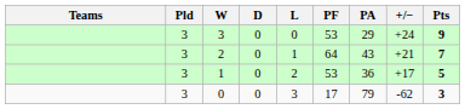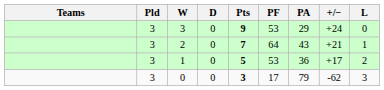columns swapped: L <-> Pts
